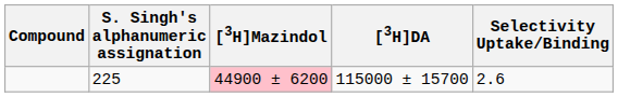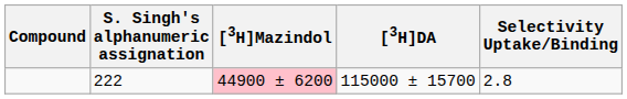row 2 | S. Singh's alphanumeric assignation: 225 -> 222
row 2 | Selectivity Uptake/Binding: 2.6 -> 2.8
